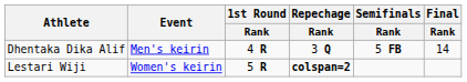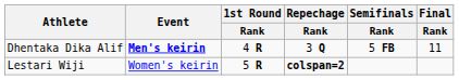Dhentaka Dika Alif | Event: normal -> bold
Dhentaka Dika Alif | Final / Rank: 14 -> 11
